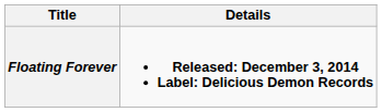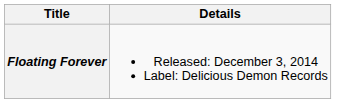Floating Forever | Details: bold -> normal
